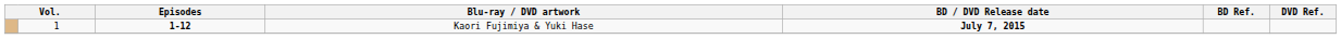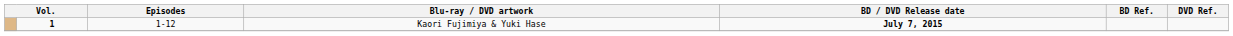Kaori Fujimiya & Yuki Hase | column 2: normal -> bold
Kaori Fujimiya & Yuki Hase | Episodes: bold -> normal
